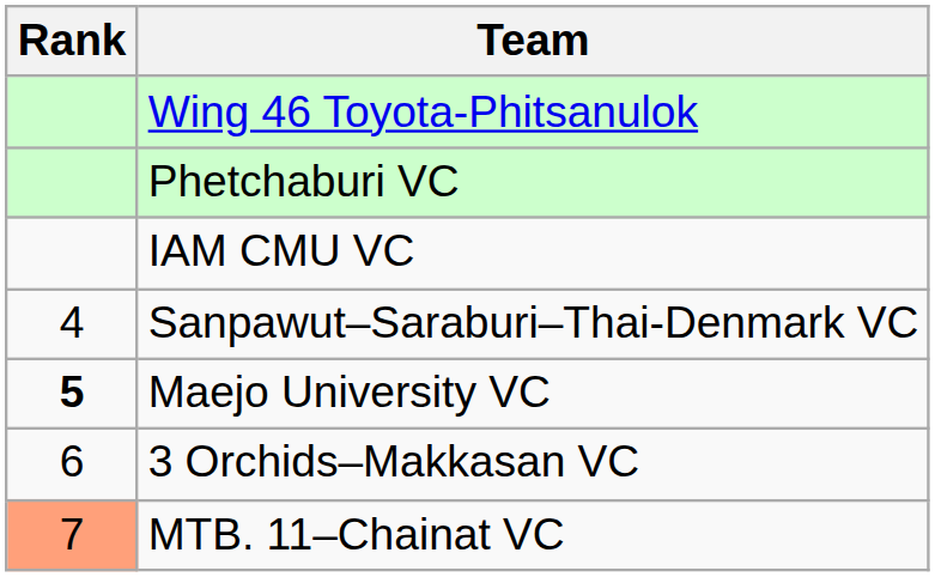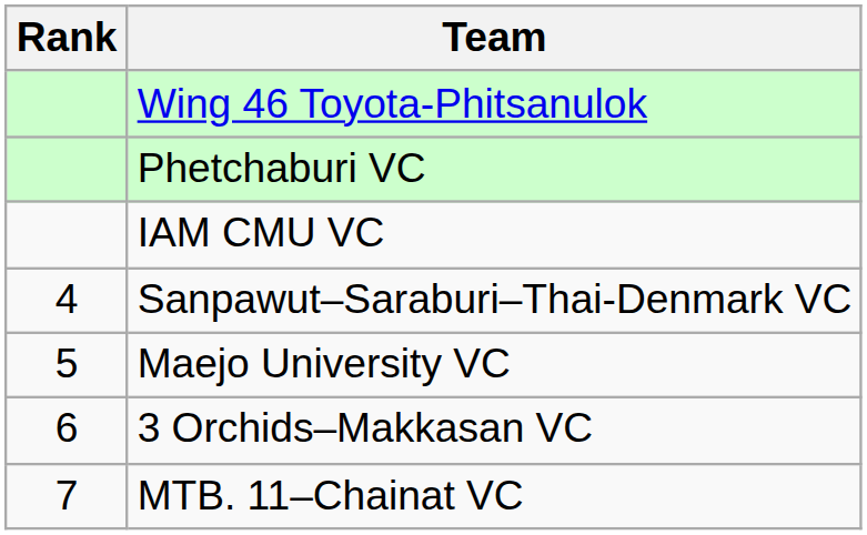Maejo University VC | Rank: bold -> normal
MTB. 11–Chainat VC | Rank: lightsalmon background -> no background
